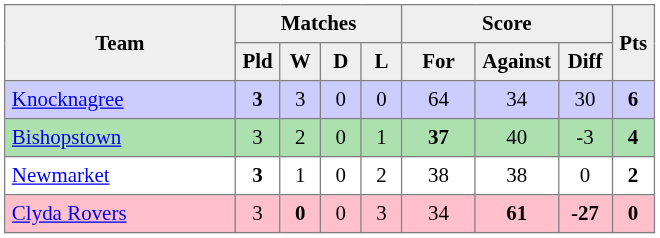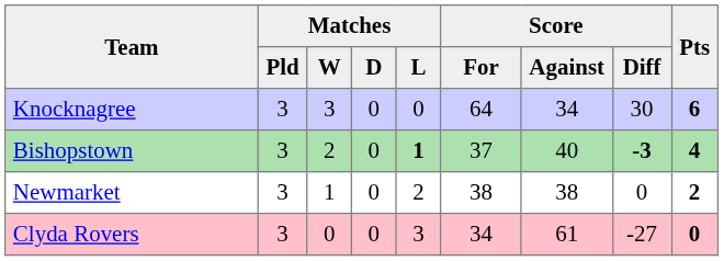Knocknagree | Matches / Pld: bold -> normal
Bishopstown | Matches / L: normal -> bold
Bishopstown | Score / For: bold -> normal
Bishopstown | Score / Diff: normal -> bold
Newmarket | Matches / Pld: bold -> normal
Clyda Rovers | Matches / W: bold -> normal
Clyda Rovers | Score / Against: bold -> normal
Clyda Rovers | Score / Diff: bold -> normal
